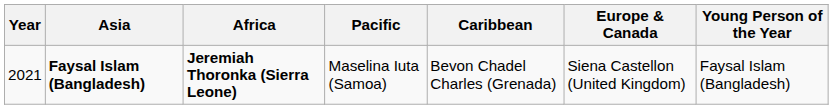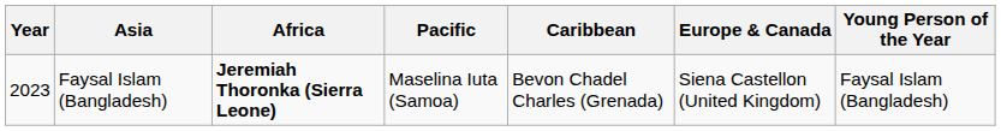row 2 | Year: 2021 -> 2023
row 2 | Asia: bold -> normal
